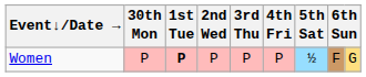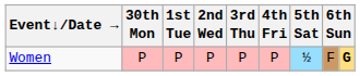Women | 1st Tue: bold -> normal
Women | column 9: normal -> bold
